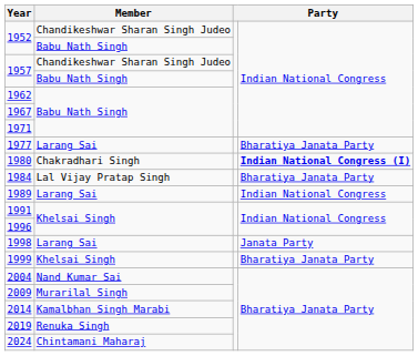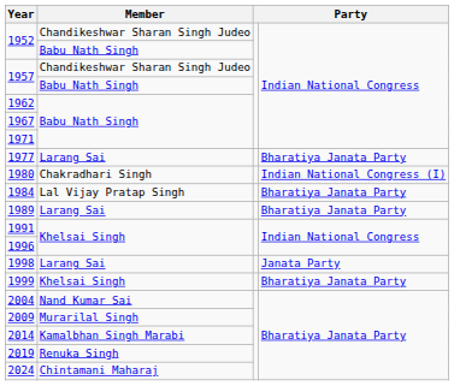1980 | column 4: bold -> normal
1989 | column 4: Indian National Congress -> Bharatiya Janata Party
